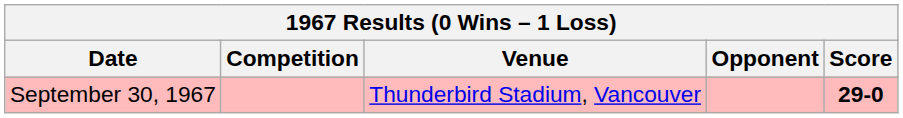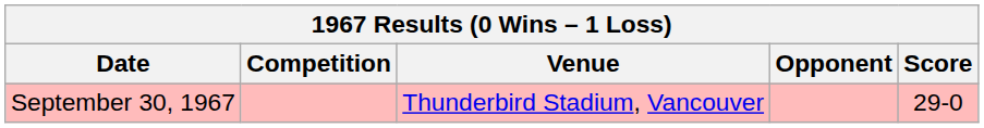September 30, 1967 | Score: bold -> normal
